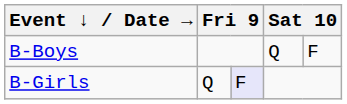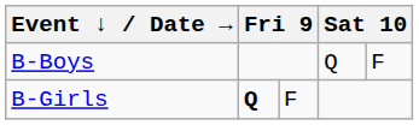B-Girls | column 2: normal -> bold
B-Girls | column 3: lavender background -> no background
